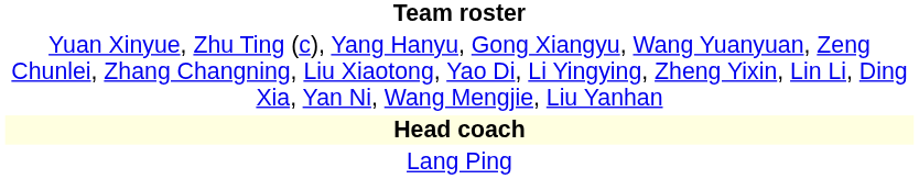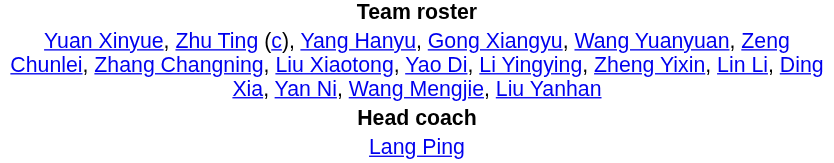row 3 | column 1: lightyellow background -> no background
